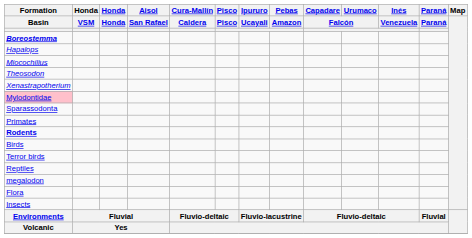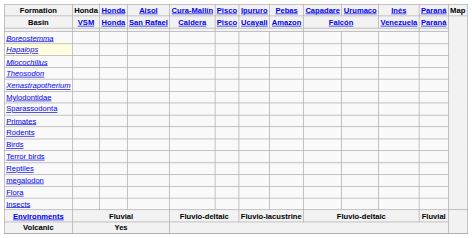Boreostemma | Formation / Basin: bold -> normal
Hapalops | Formation / Basin: no background -> lightyellow background
Mylodontidae | Formation / Basin: pink background -> no background
Rodents | Formation / Basin: bold -> normal
